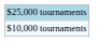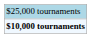row 2 | column 1: normal -> bold
